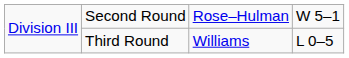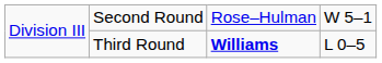Division III / Third Round | column 3: normal -> bold
